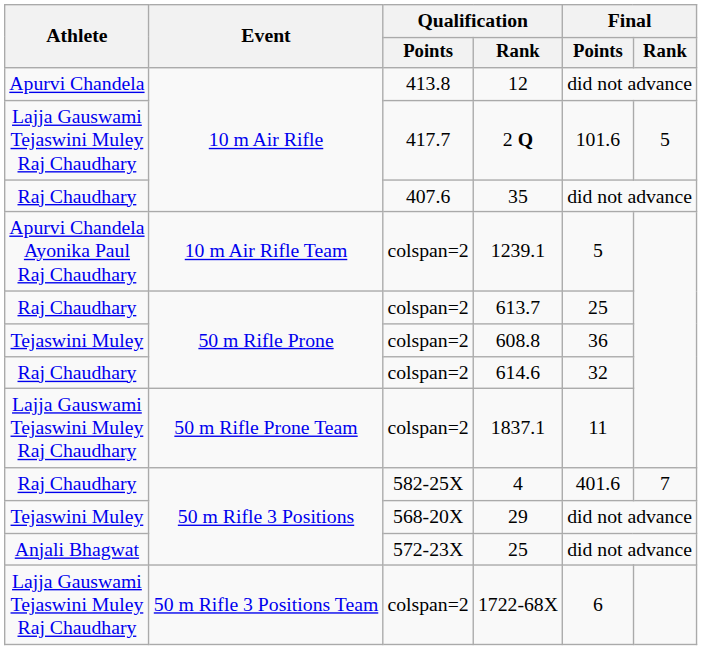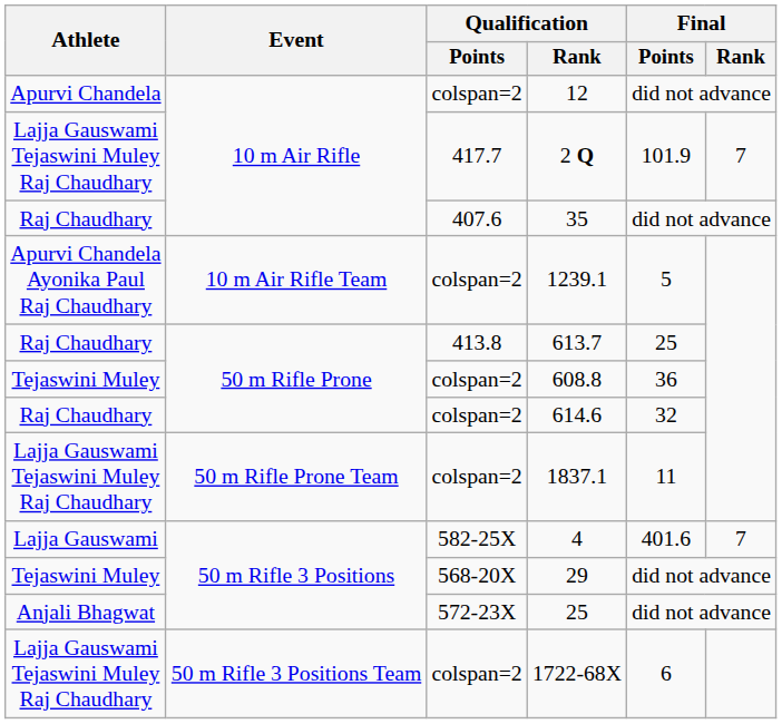12 | Qualification / Points: 413.8 -> colspan=2
2 Q | Final / Points: 101.6 -> 101.9
2 Q | Final / Rank: 5 -> 7
613.7 | Qualification / Points: colspan=2 -> 413.8
4 | Athlete: Raj Chaudhary -> Lajja Gauswami
